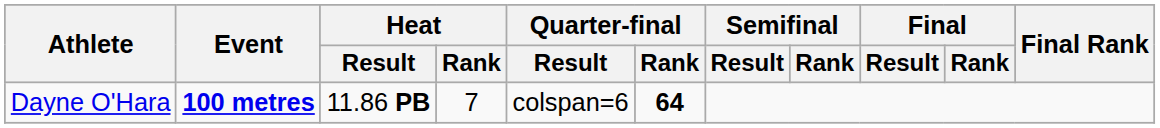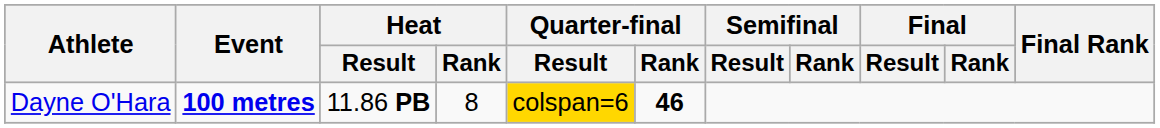Dayne O'Hara | Heat / Rank: 7 -> 8
Dayne O'Hara | Quarter-final / Result: no background -> gold background
Dayne O'Hara | Quarter-final / Rank: 64 -> 46
